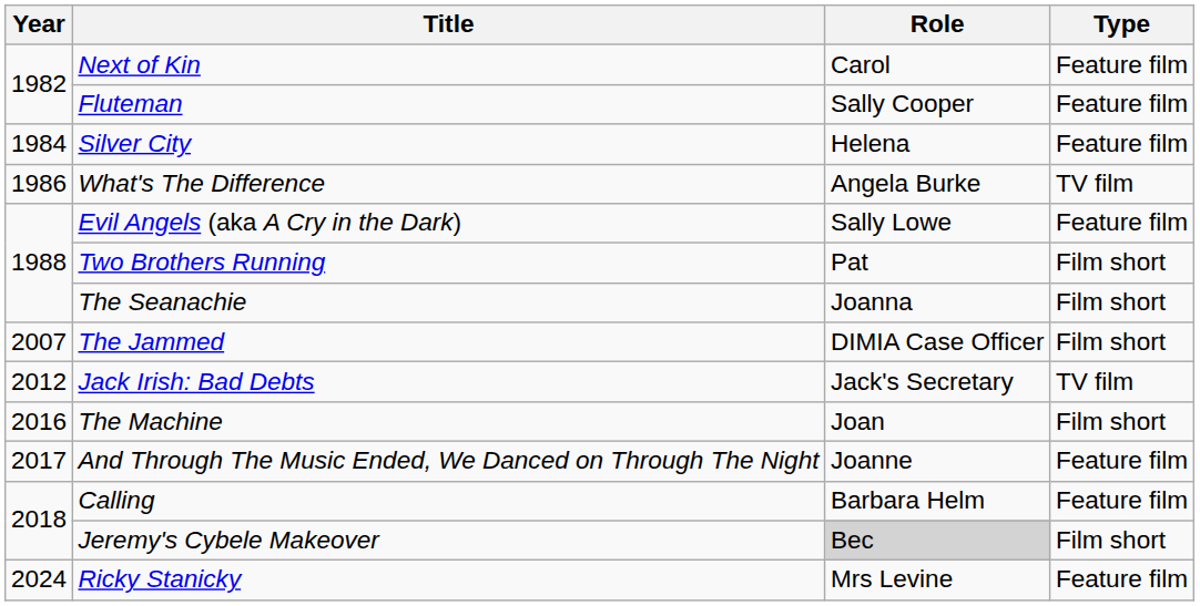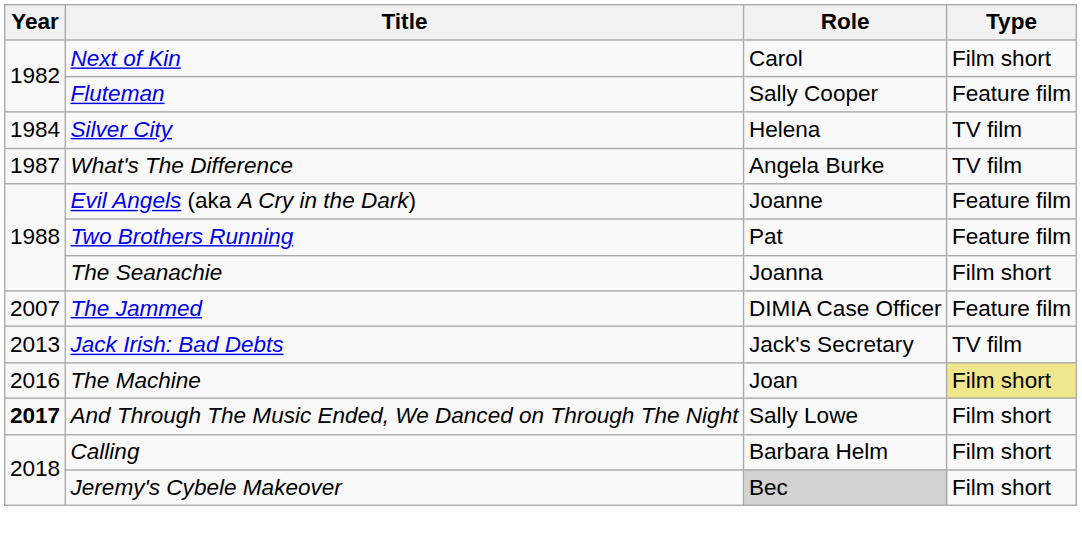Next of Kin | Type: Feature film -> Film short
Silver City | Type: Feature film -> TV film
What's The Difference | Year: 1986 -> 1987
Evil Angels (aka A Cry in the Dark) | Role: Sally Lowe -> Joanne
Two Brothers Running | Type: Film short -> Feature film
The Jammed | Type: Film short -> Feature film
Jack Irish: Bad Debts | Year: 2012 -> 2013
The Machine | Type: no background -> khaki background
And Through The Music Ended, We Danced on Through The Night | Year: normal -> bold
And Through The Music Ended, We Danced on Through The Night | Role: Joanne -> Sally Lowe
And Through The Music Ended, We Danced on Through The Night | Type: Feature film -> Film short
Calling | Type: Feature film -> Film short
- row: 2024 | Ricky Stanicky | Mrs Levine | Feature film
